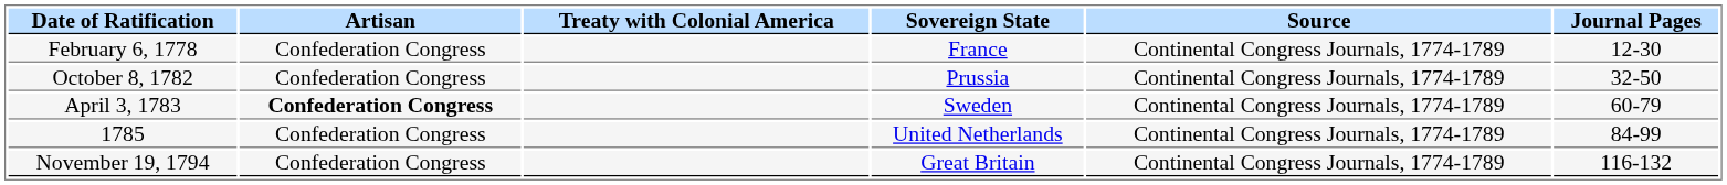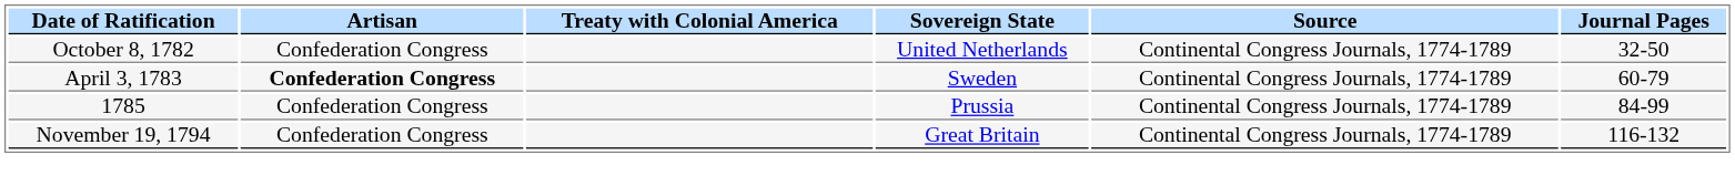- row: February 6, 1778 | Confederation Congress | France | Continental Congress Journals, 1774-1789 | 12-30
October 8, 1782 | Sovereign State: Prussia -> United Netherlands
1785 | Sovereign State: United Netherlands -> Prussia
